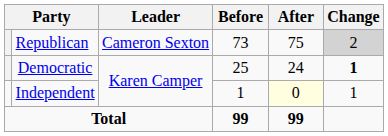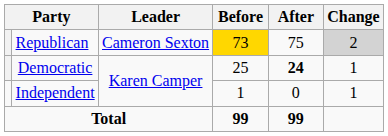Republican | Before: no background -> gold background
Democratic | After: normal -> bold
Democratic | Change: bold -> normal
Independent | After: lightyellow background -> no background
